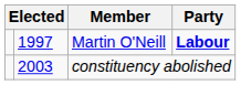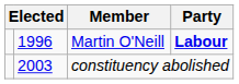Martin O'Neill | column 2: 1997 -> 1996
